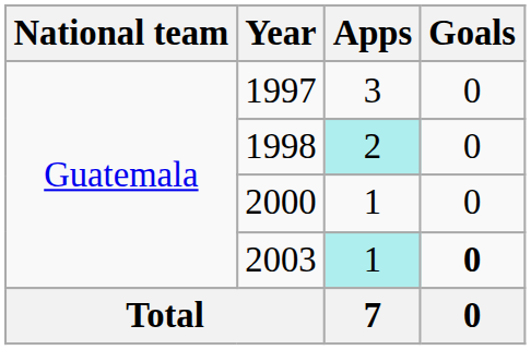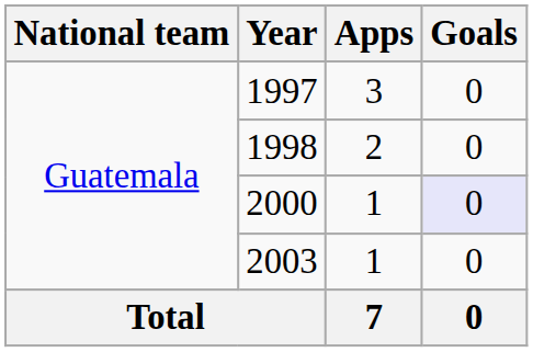1998 | Apps: paleturquoise background -> no background
2000 | Goals: no background -> lavender background
2003 | Apps: paleturquoise background -> no background
2003 | Goals: bold -> normal
